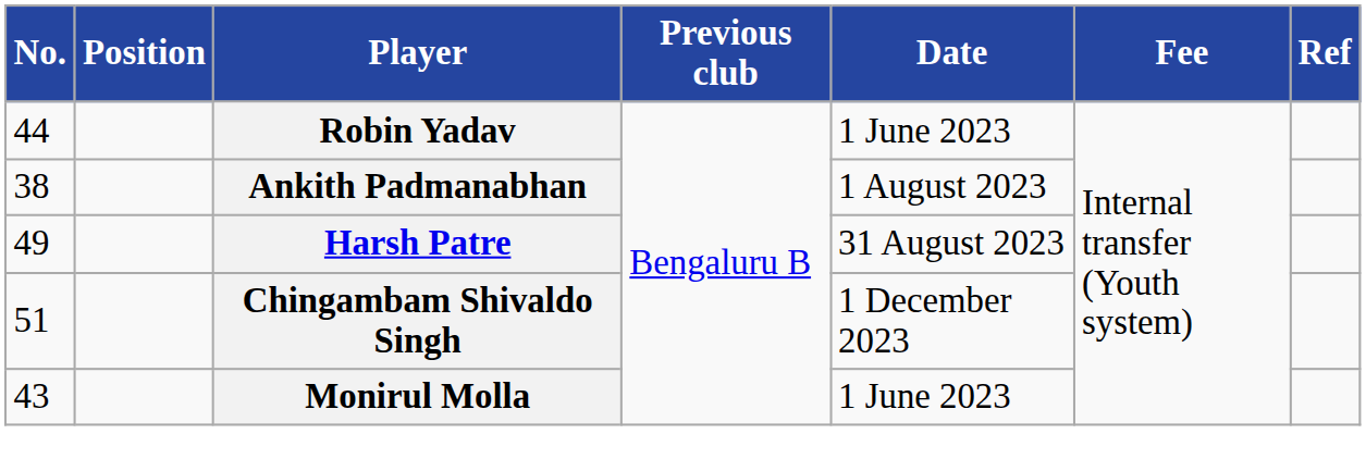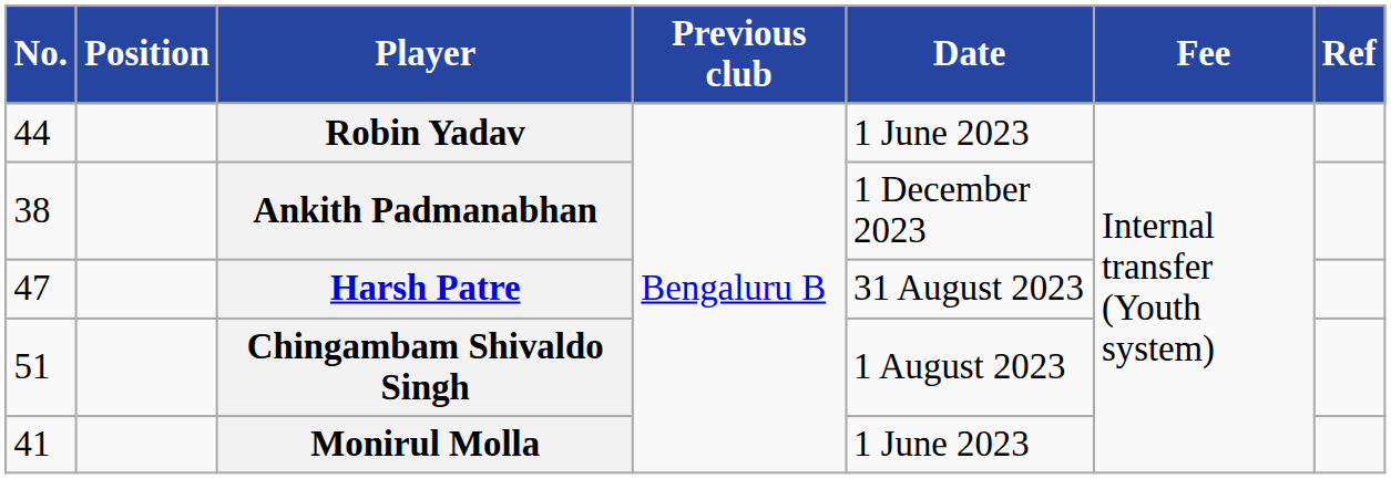Ankith Padmanabhan | Date: 1 August 2023 -> 1 December 2023
Harsh Patre | No.: 49 -> 47
Chingambam Shivaldo Singh | Date: 1 December 2023 -> 1 August 2023
Monirul Molla | No.: 43 -> 41
